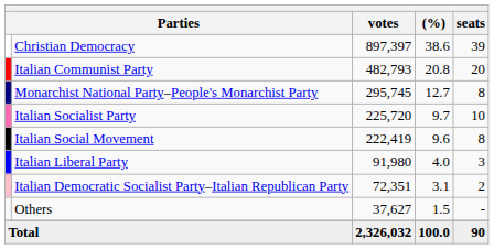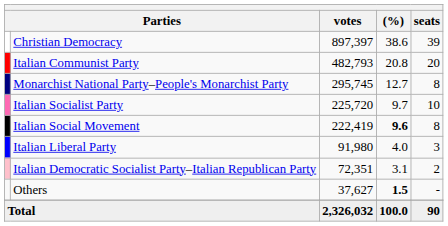Italian Social Movement | (%): normal -> bold
Others | (%): normal -> bold
